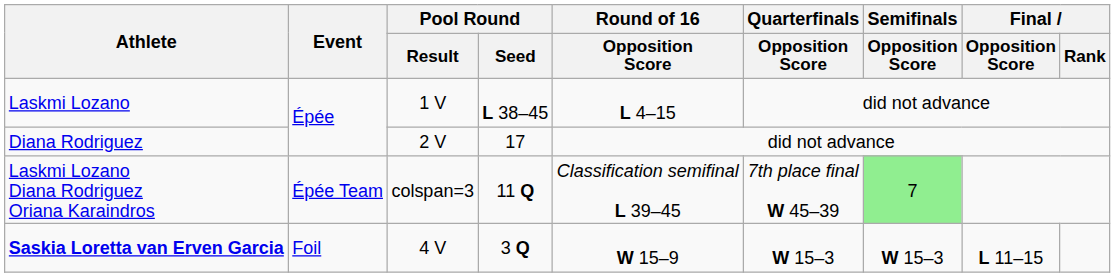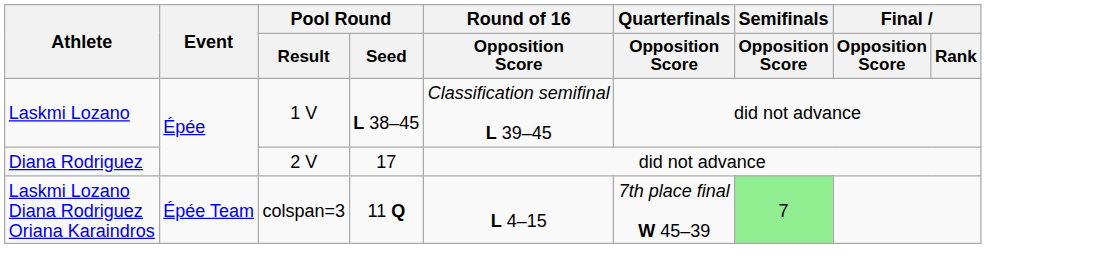Laskmi Lozano | Round of 16 / Opposition Score: L 4–15 -> Classification semifinal L 39–45
Laskmi Lozano Diana Rodriguez Oriana Karaindros | Round of 16 / Opposition Score: Classification semifinal L 39–45 -> L 4–15
- row: Saskia Loretta van Erven Garcia | Foil | 4 V | 3 Q | W 15–9 | W 15–3 | W 15–3 | L 11–15
